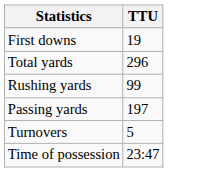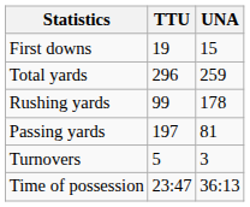+ column: UNA | 15 | 259 | 178 | 81 | 3 | 36:13
